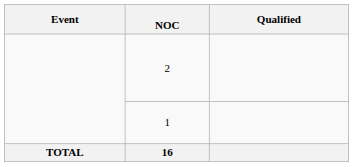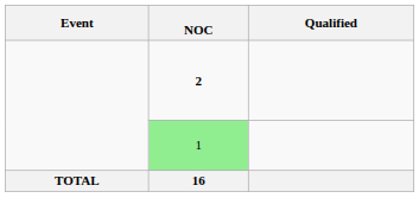2 | NOC: normal -> bold
1 | NOC: no background -> lightgreen background
